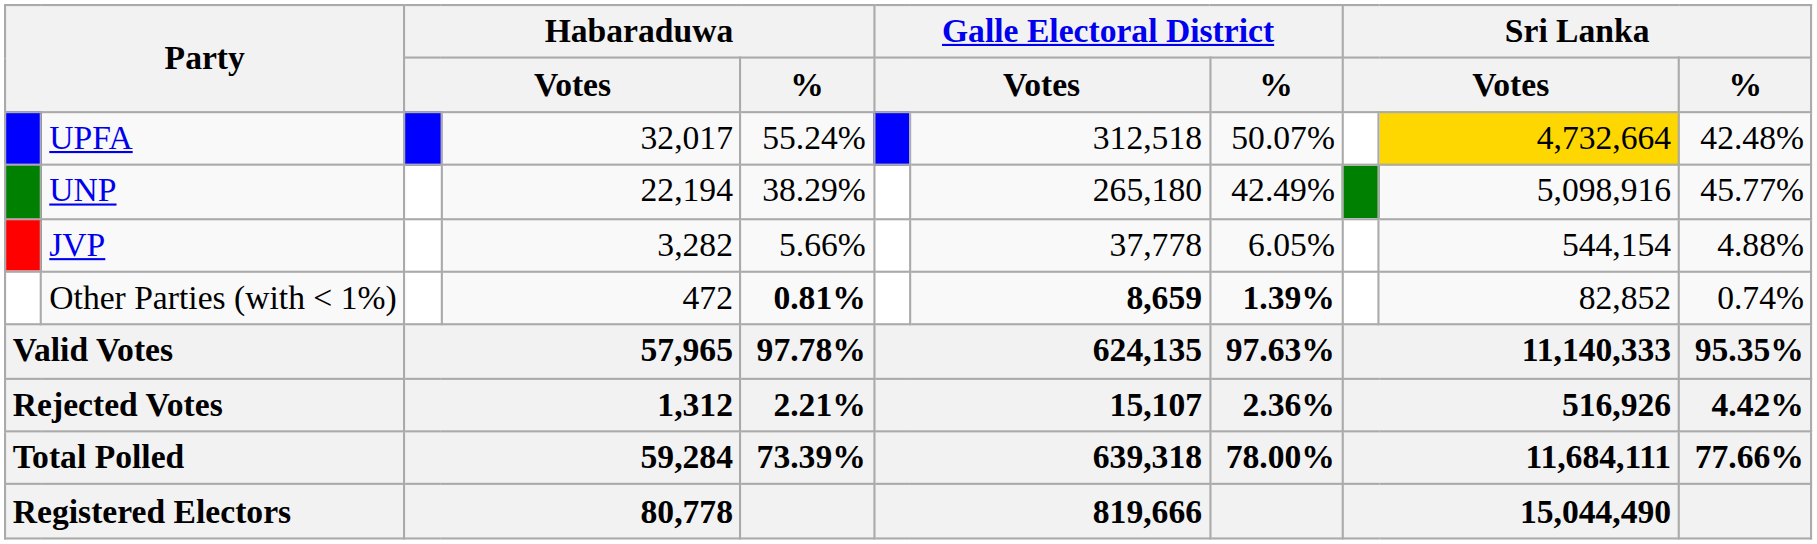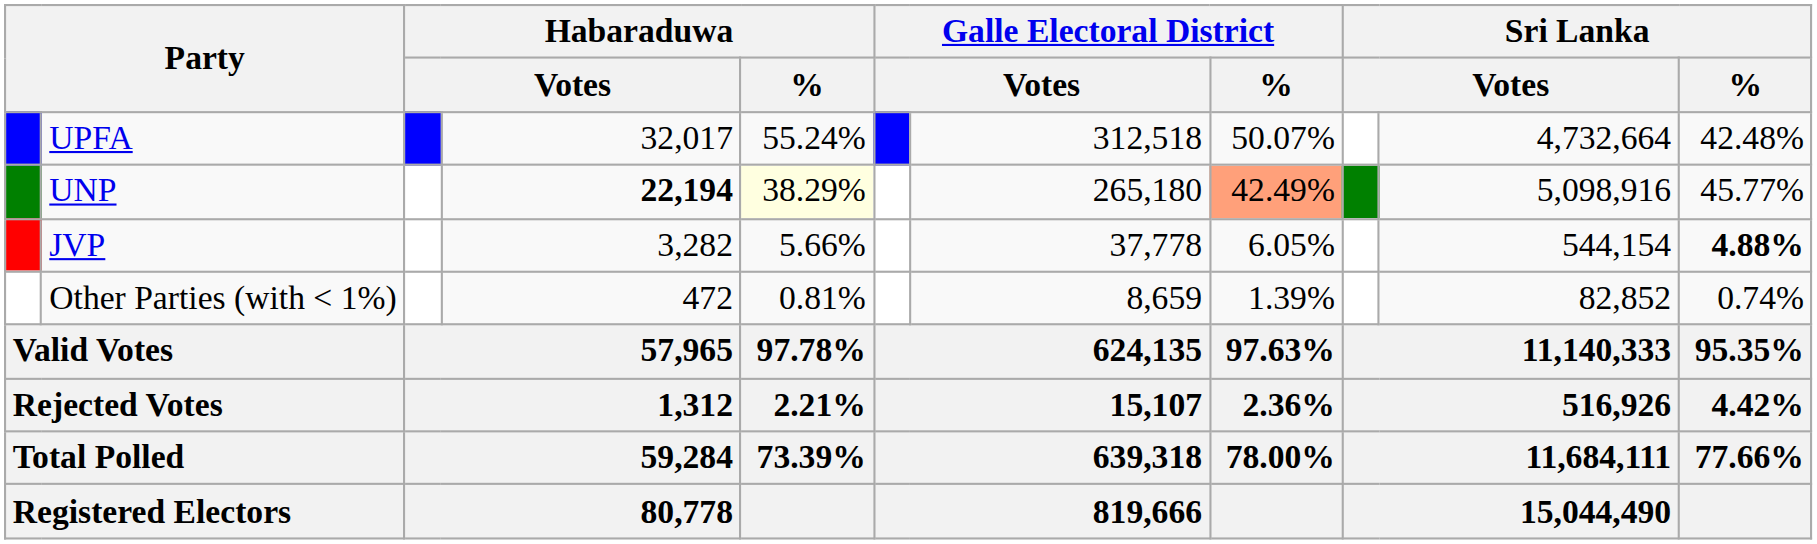UPFA | column 10: gold background -> no background
UNP | column 4: normal -> bold
UNP | Habaraduwa / %: no background -> lightyellow background
UNP | Galle Electoral District / %: no background -> lightsalmon background
JVP | Sri Lanka / %: normal -> bold
Other Parties (with < 1%) | Habaraduwa / %: bold -> normal
Other Parties (with < 1%) | column 7: bold -> normal
Other Parties (with < 1%) | Galle Electoral District / %: bold -> normal
